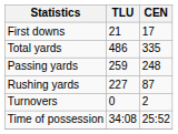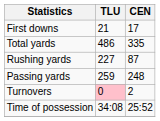rows swapped: Rushing yards <-> Passing yards
Turnovers | TLU: no background -> pink background
